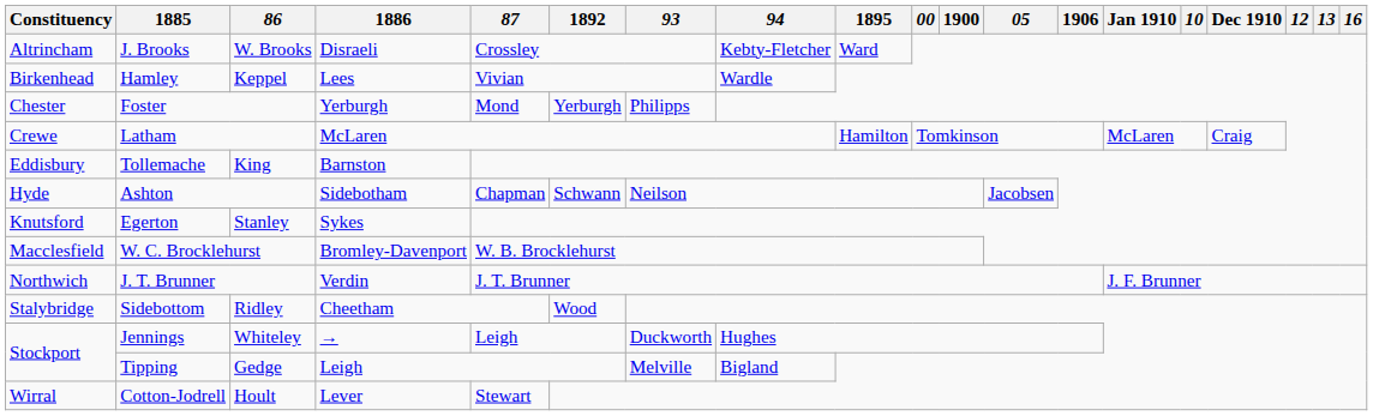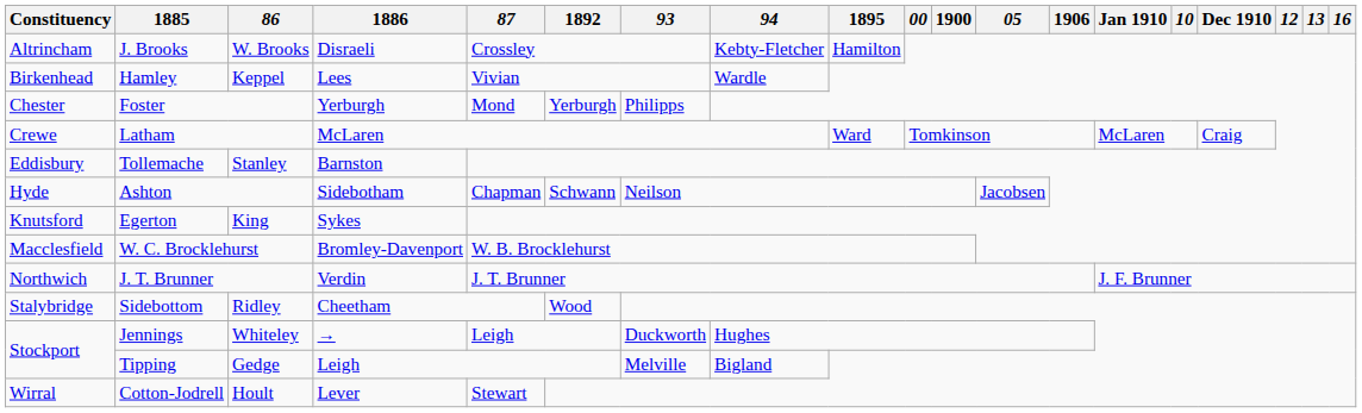J. Brooks | 1895: Ward -> Hamilton
Latham | 1895: Hamilton -> Ward
Tollemache | 86: King -> Stanley
Egerton | 86: Stanley -> King
